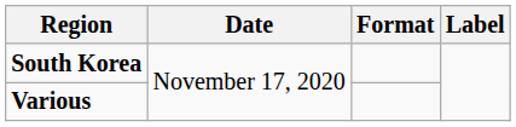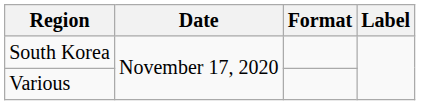South Korea | Region: bold -> normal
Various | Region: bold -> normal
